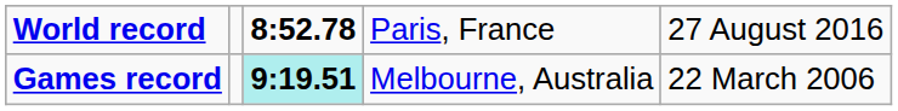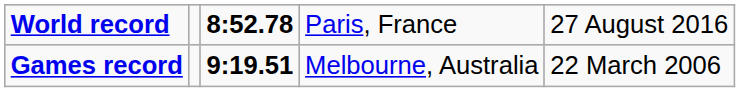Games record | column 3: paleturquoise background -> no background
